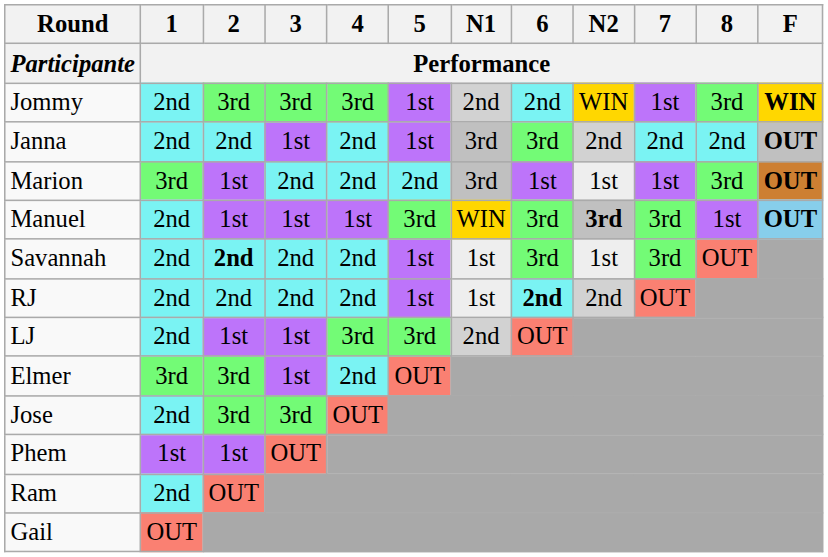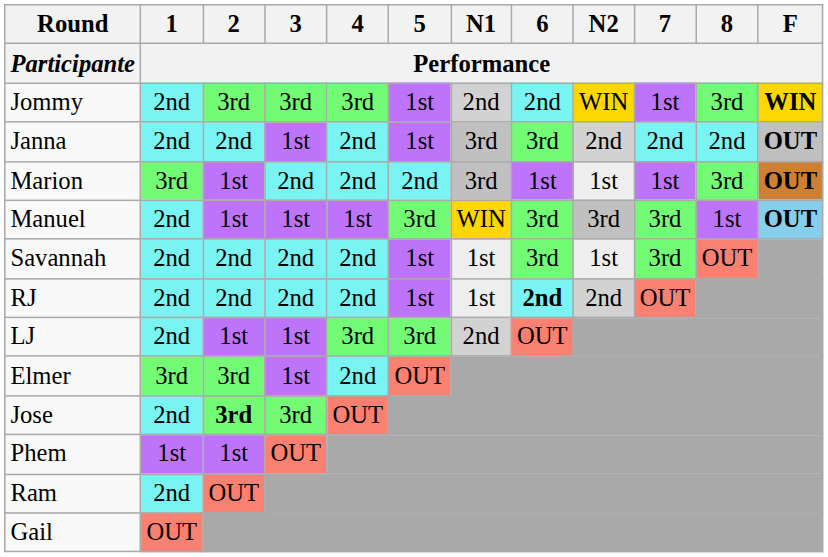Manuel | N2 / Performance: bold -> normal
Savannah | 2 / Performance: bold -> normal
Jose | 2 / Performance: normal -> bold
